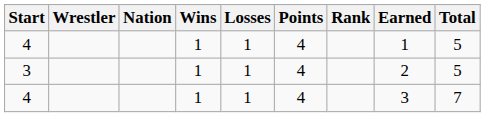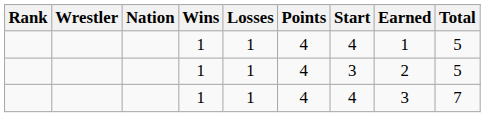columns swapped: Rank <-> Start
